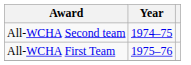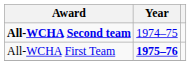row 2 | Award: normal -> bold
row 3 | Year: normal -> bold
